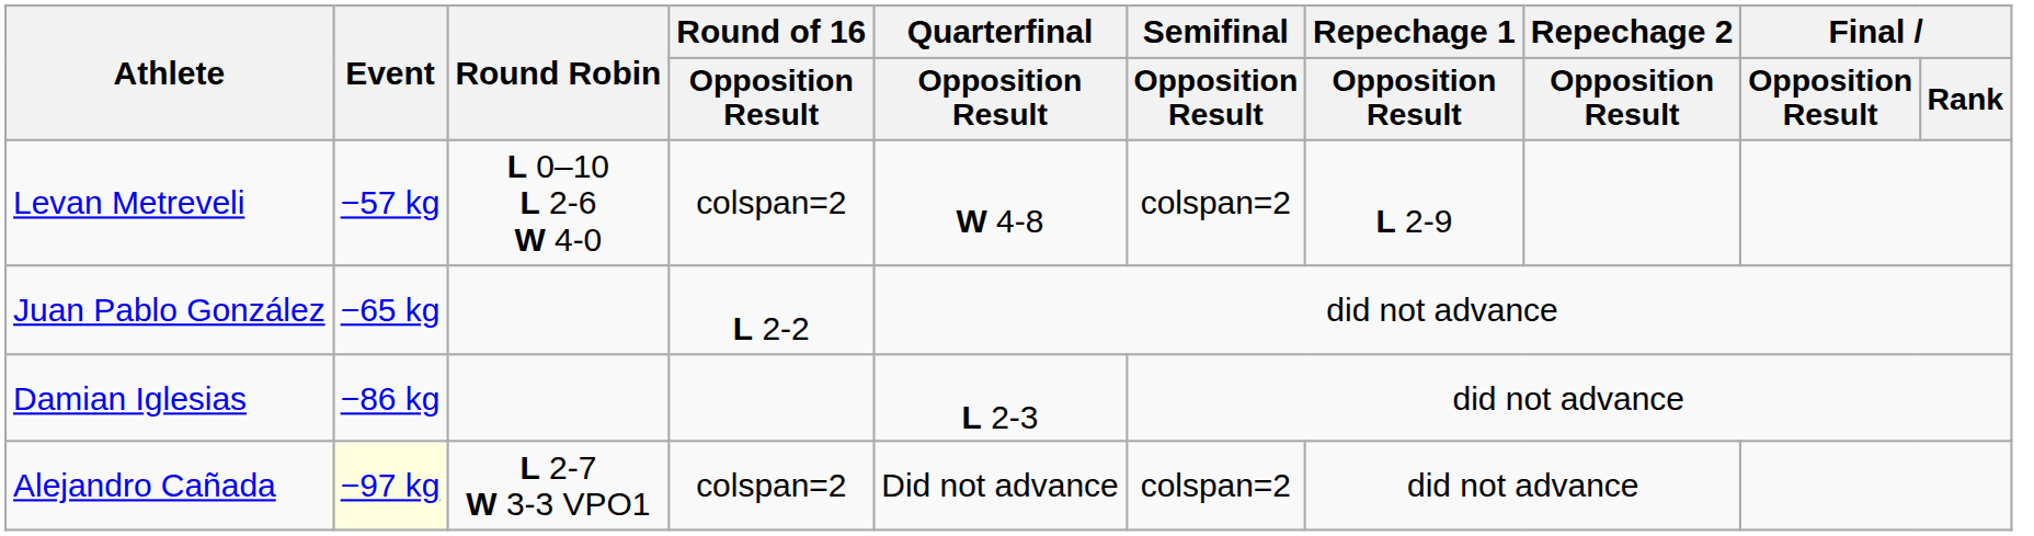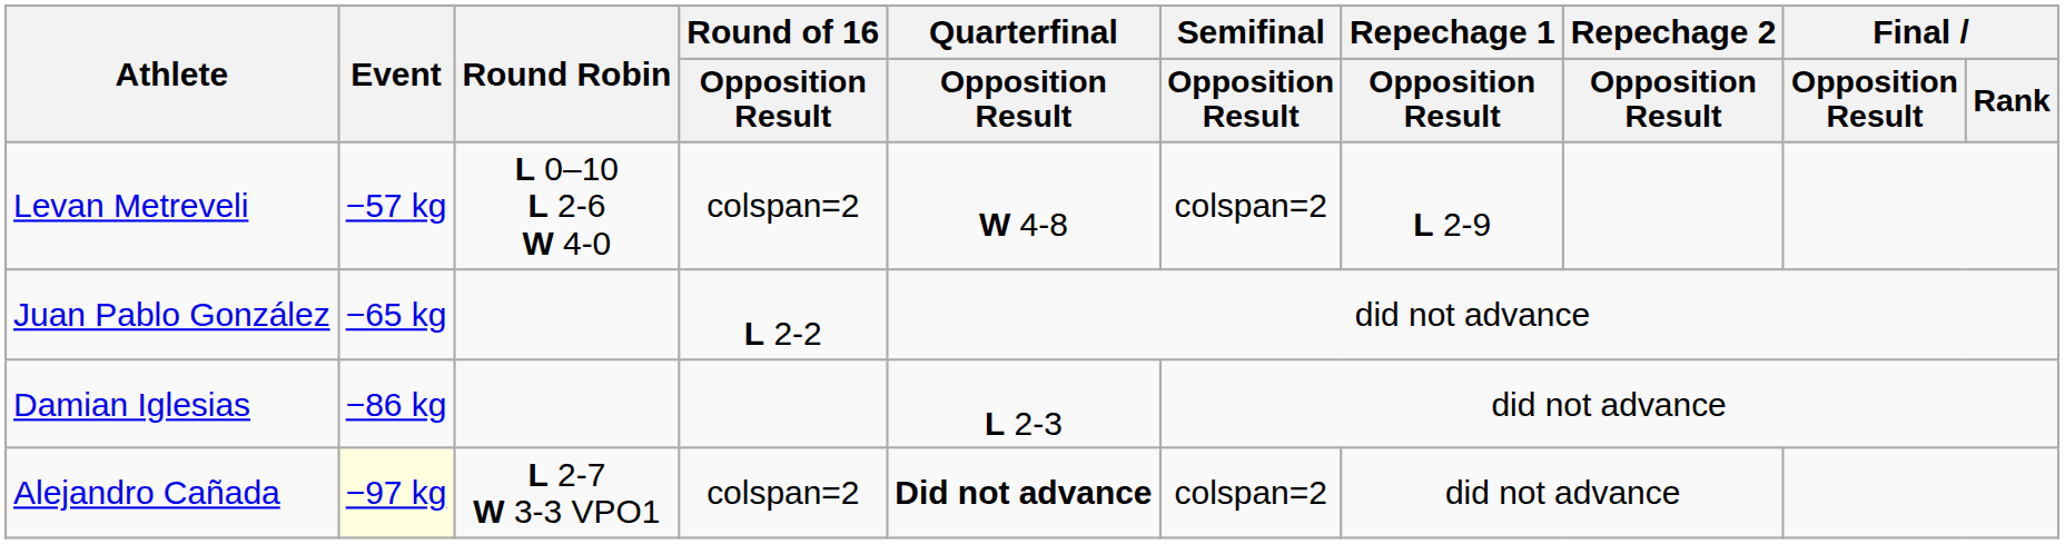Alejandro Cañada | Quarterfinal / Opposition Result: normal -> bold
